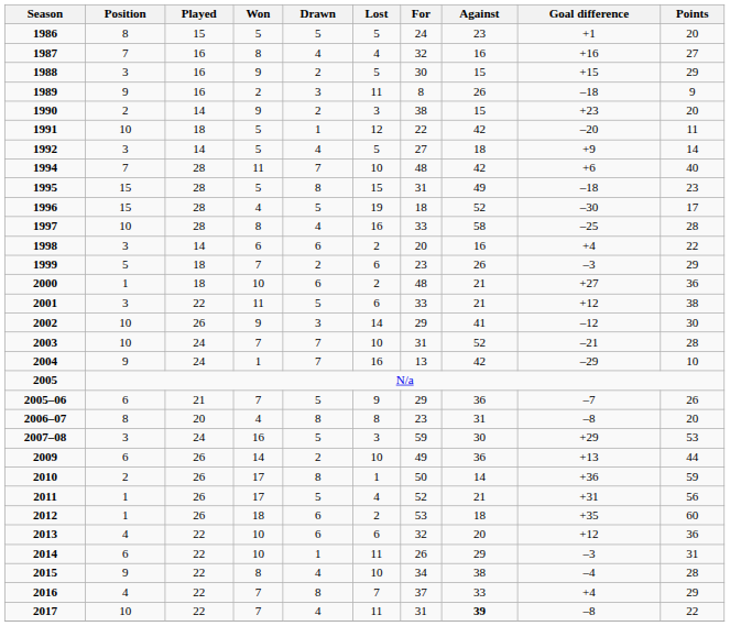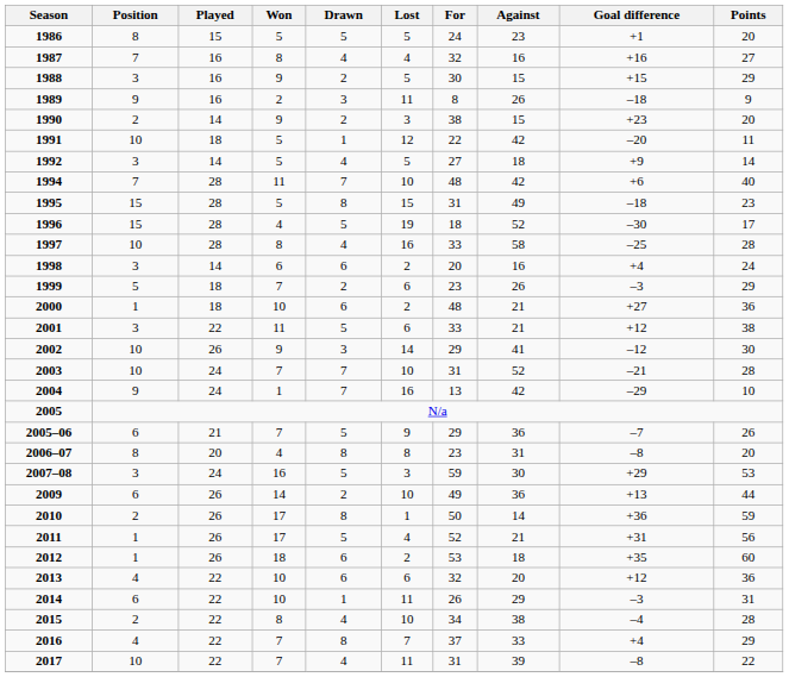1998 | Points: 22 -> 24
2015 | Position: 9 -> 2
2017 | Against: bold -> normal
